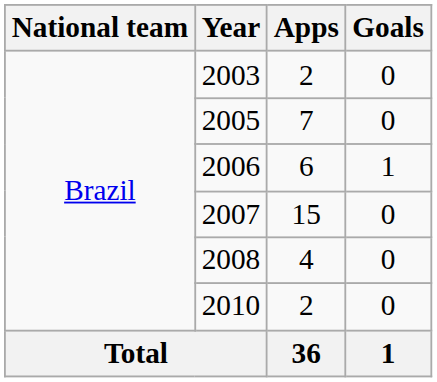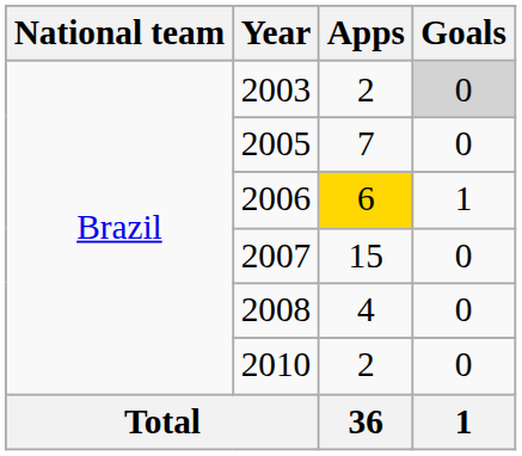2003 | Goals: no background -> lightgrey background
2006 | Apps: no background -> gold background
